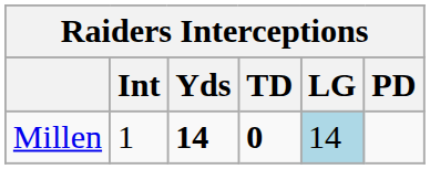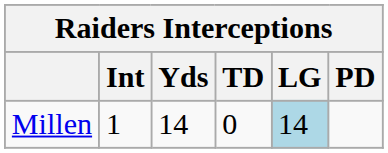Millen | Yds: bold -> normal
Millen | TD: bold -> normal
